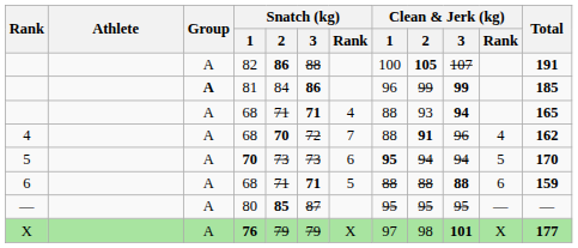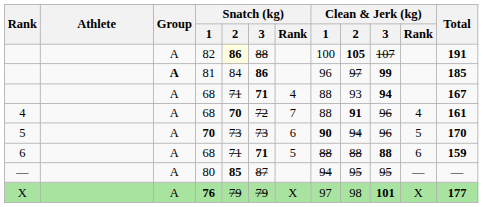row 3 | Snatch (kg) / 2: no background -> lightyellow background
row 4 | Clean & Jerk (kg) / 2: 99 -> 97
row 5 | Total: 165 -> 167
row 6 | Total: 162 -> 161
row 7 | Clean & Jerk (kg) / 1: 95 -> 90
row 7 | Clean & Jerk (kg) / 3: 94 -> 96
row 9 | Clean & Jerk (kg) / 1: 95 -> 94
